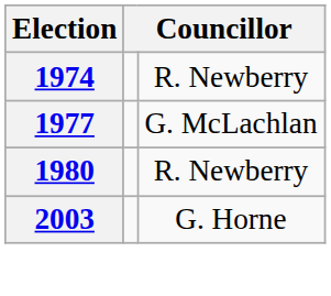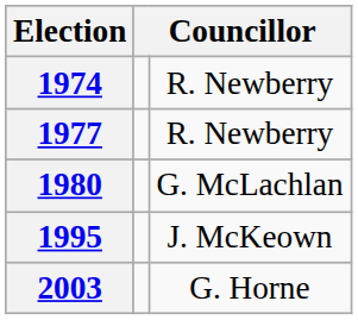1977 | column 3: G. McLachlan -> R. Newberry
1980 | column 3: R. Newberry -> G. McLachlan
+ row: 1995 | J. McKeown
